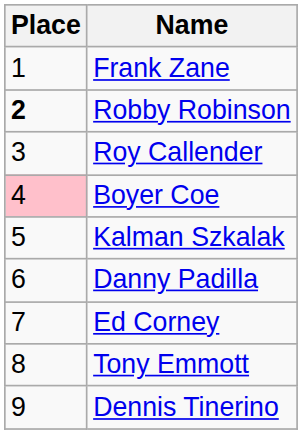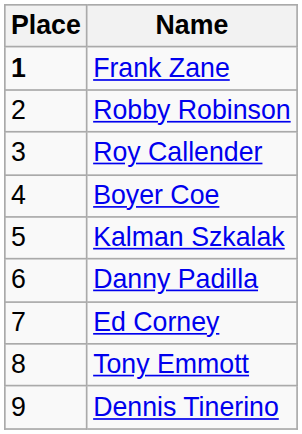Frank Zane | Place: normal -> bold
Robby Robinson | Place: bold -> normal
Boyer Coe | Place: pink background -> no background
